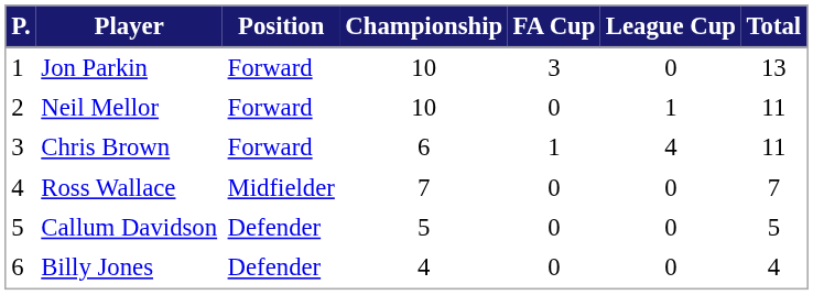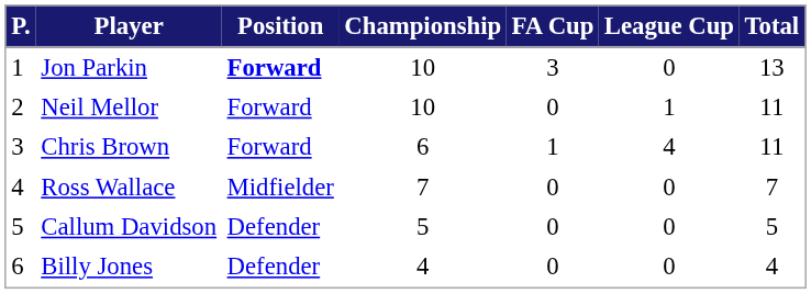Jon Parkin | Position: normal -> bold
